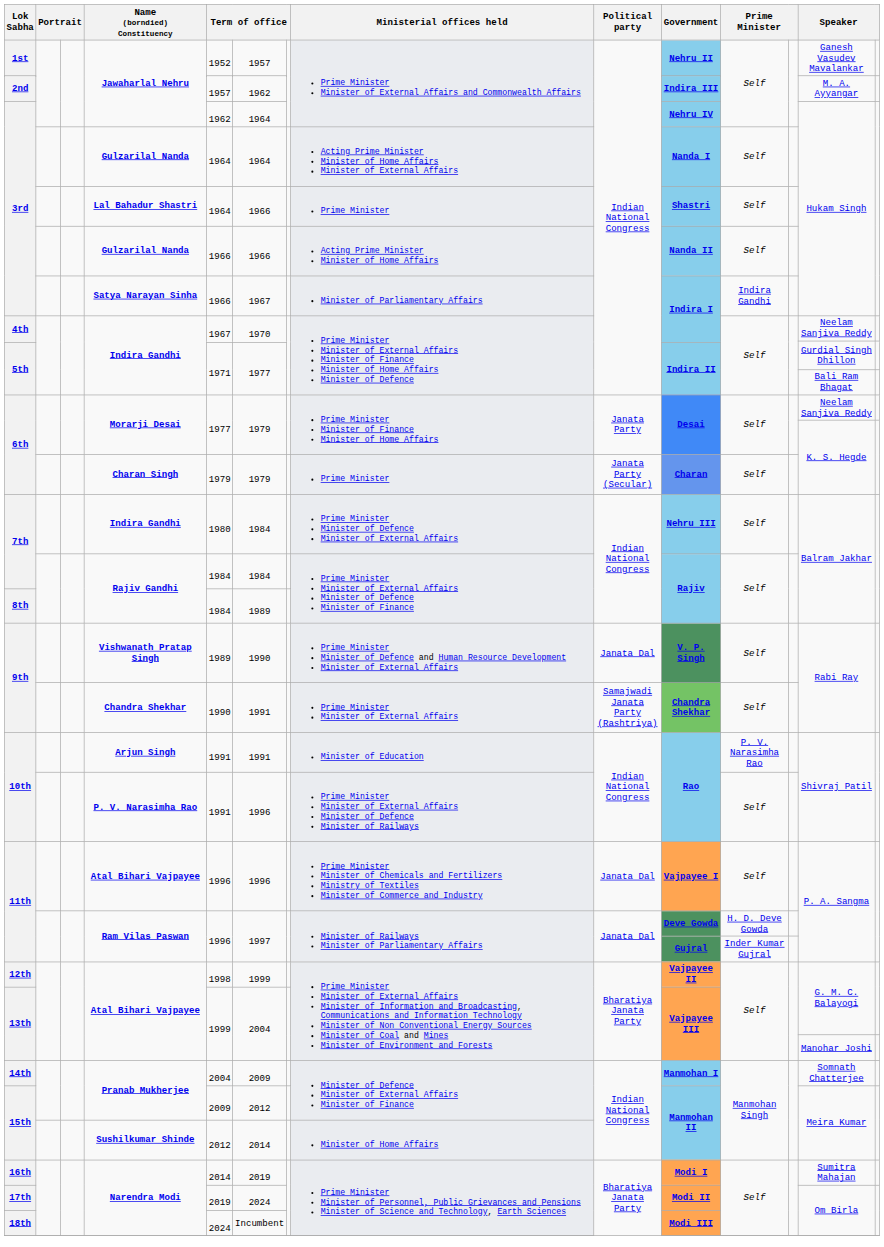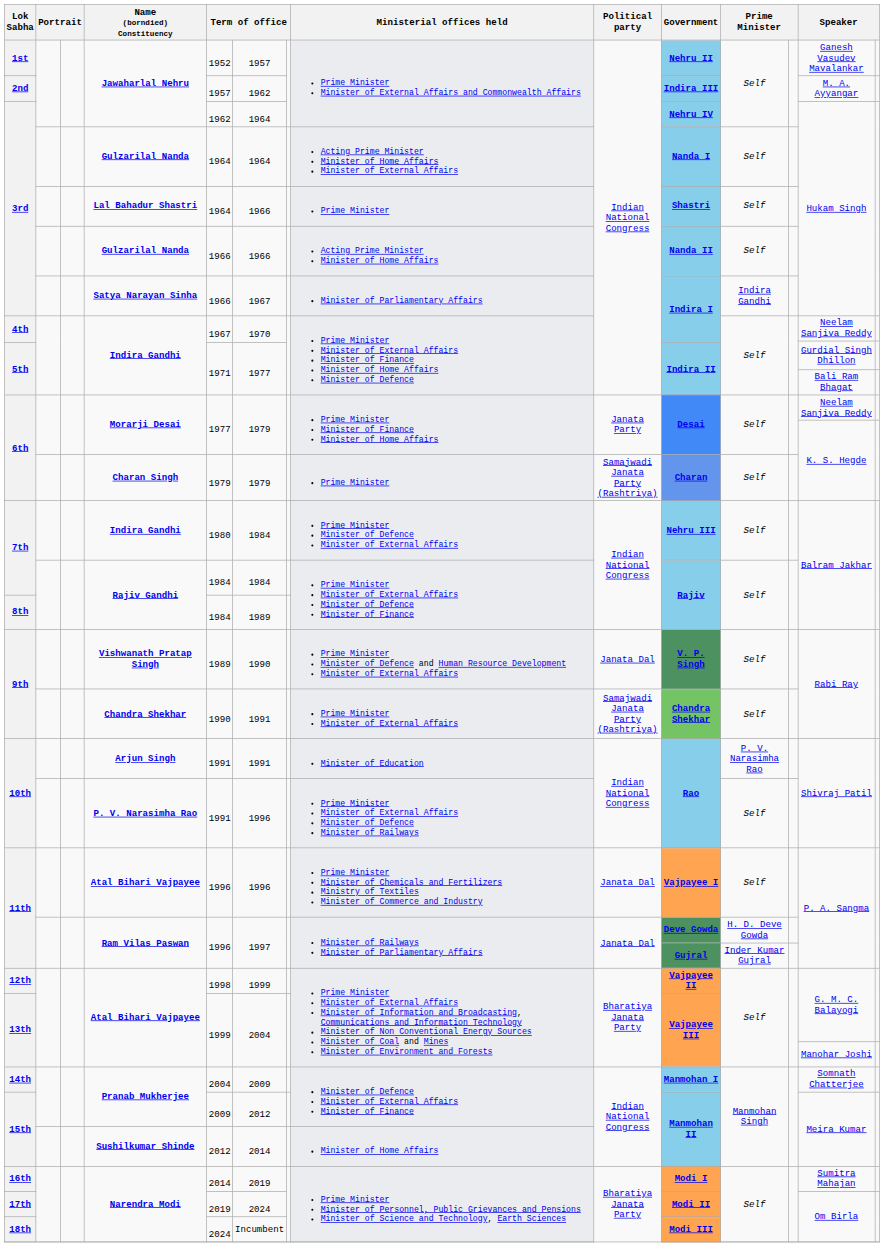6th / Charan Singh | Political party: Janata Party (Secular) -> Samajwadi Janata Party (Rashtriya)
